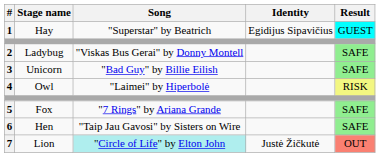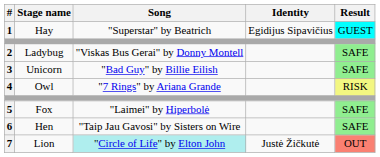4 | Song: "Laimei" by Hiperbolė -> "7 Rings" by Ariana Grande
5 | Song: "7 Rings" by Ariana Grande -> "Laimei" by Hiperbolė
